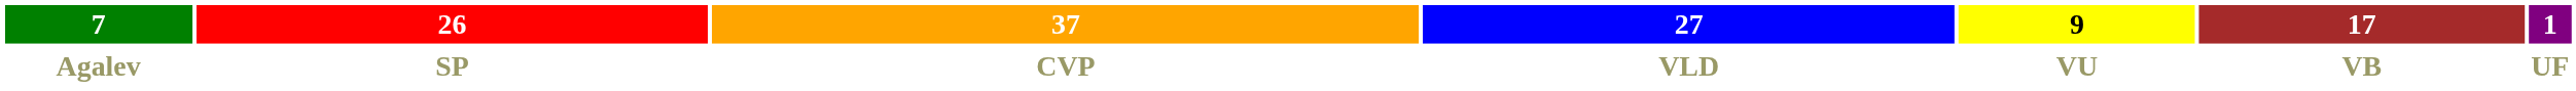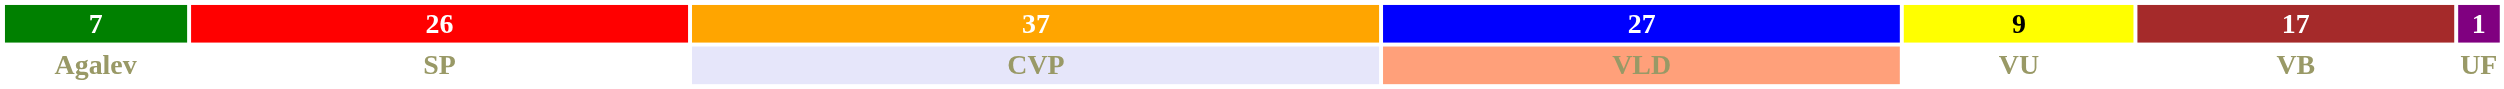Agalev | column 3: no background -> lavender background
Agalev | column 4: no background -> lightsalmon background
